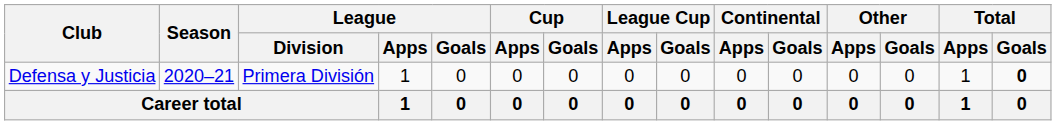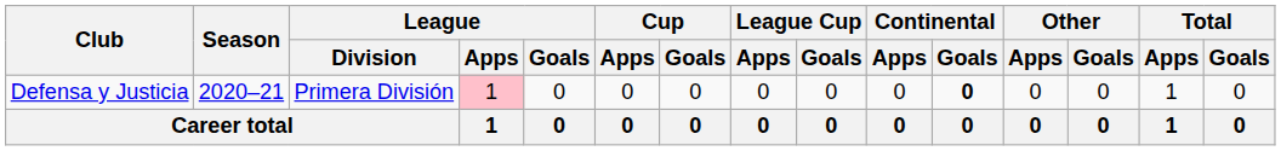Defensa y Justicia | League / Apps: no background -> pink background
Defensa y Justicia | Continental / Goals: normal -> bold
Defensa y Justicia | Total / Goals: bold -> normal
